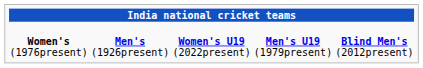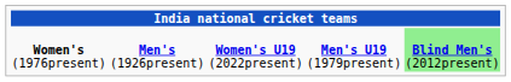Women's (1976present) | column 5: no background -> lightgreen background
